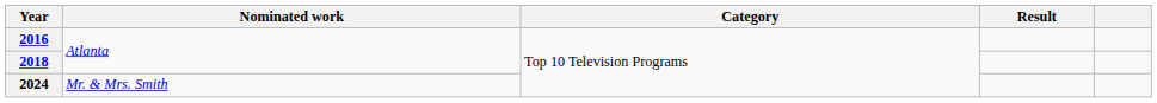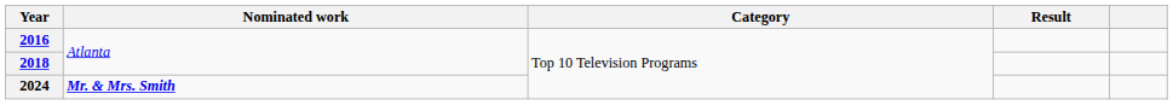2024 | Nominated work: normal -> bold
